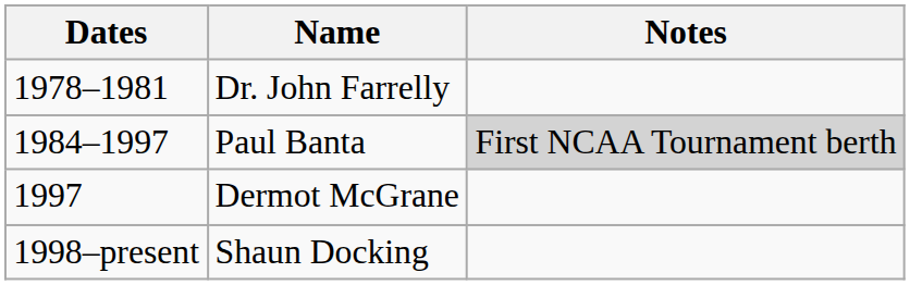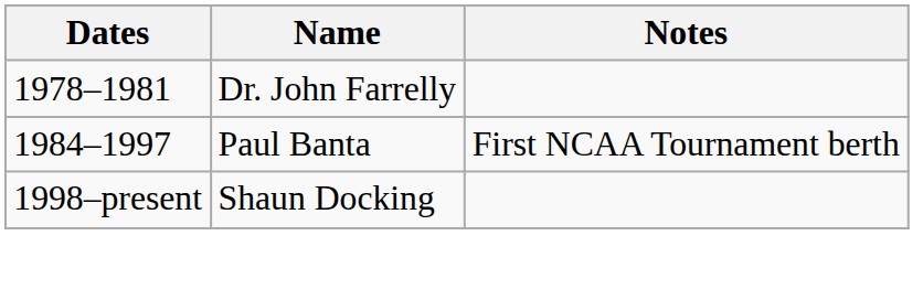Paul Banta | Notes: lightgrey background -> no background
- row: 1997 | Dermot McGrane
